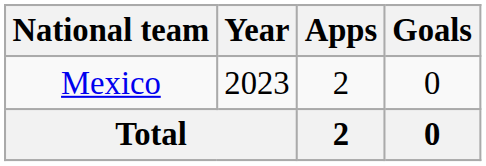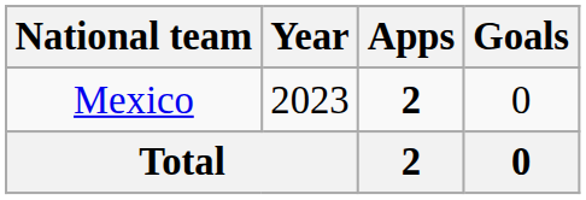Mexico | Apps: normal -> bold
